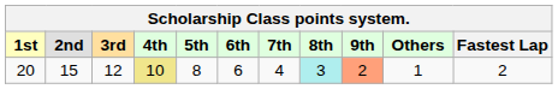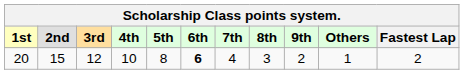20 | 4th: khaki background -> no background
20 | 6th: normal -> bold
20 | 8th: paleturquoise background -> no background
20 | 9th: lightsalmon background -> no background
